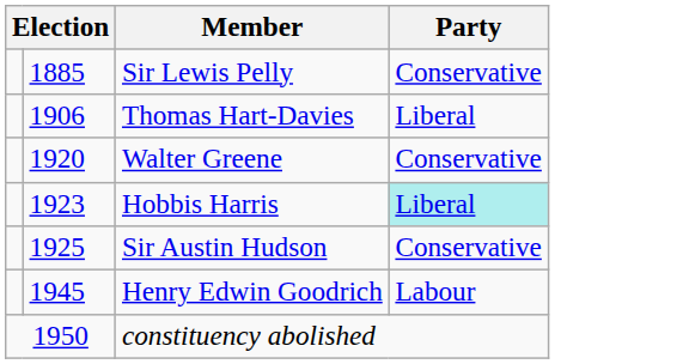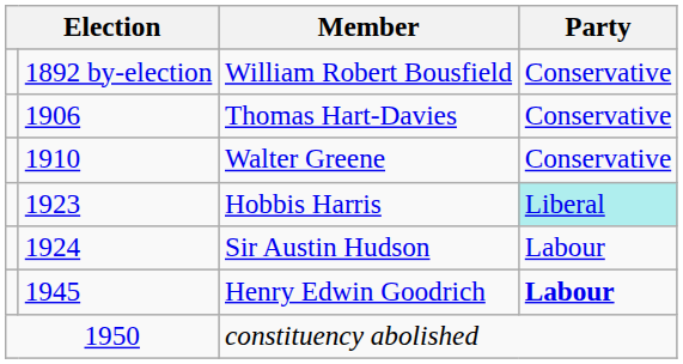- row: 1885 | Sir Lewis Pelly | Conservative
+ row: 1892 by-election | William Robert Bousfield | Conservative
Thomas Hart-Davies | Party: Liberal -> Conservative
Walter Greene | column 2: 1920 -> 1910
Sir Austin Hudson | column 2: 1925 -> 1924
Sir Austin Hudson | Party: Conservative -> Labour
Henry Edwin Goodrich | Party: normal -> bold
